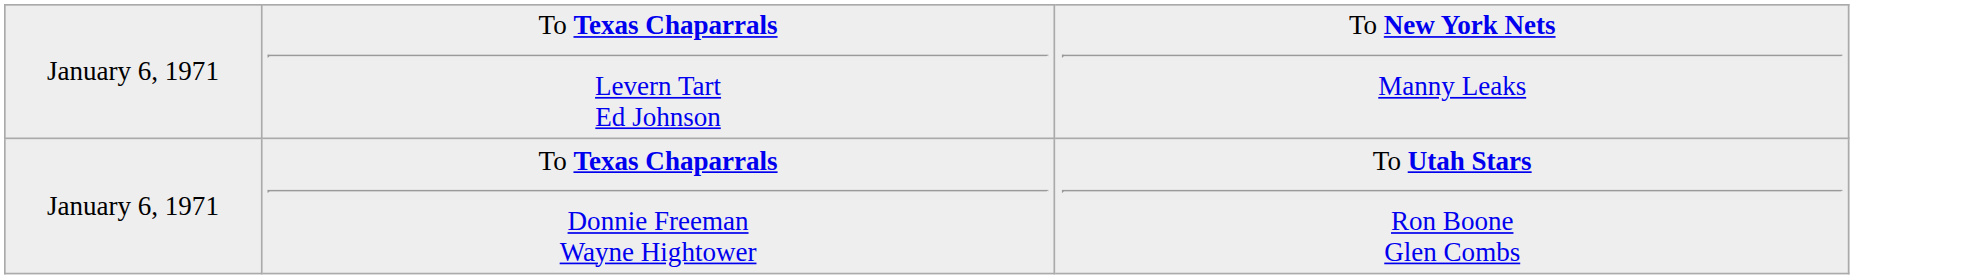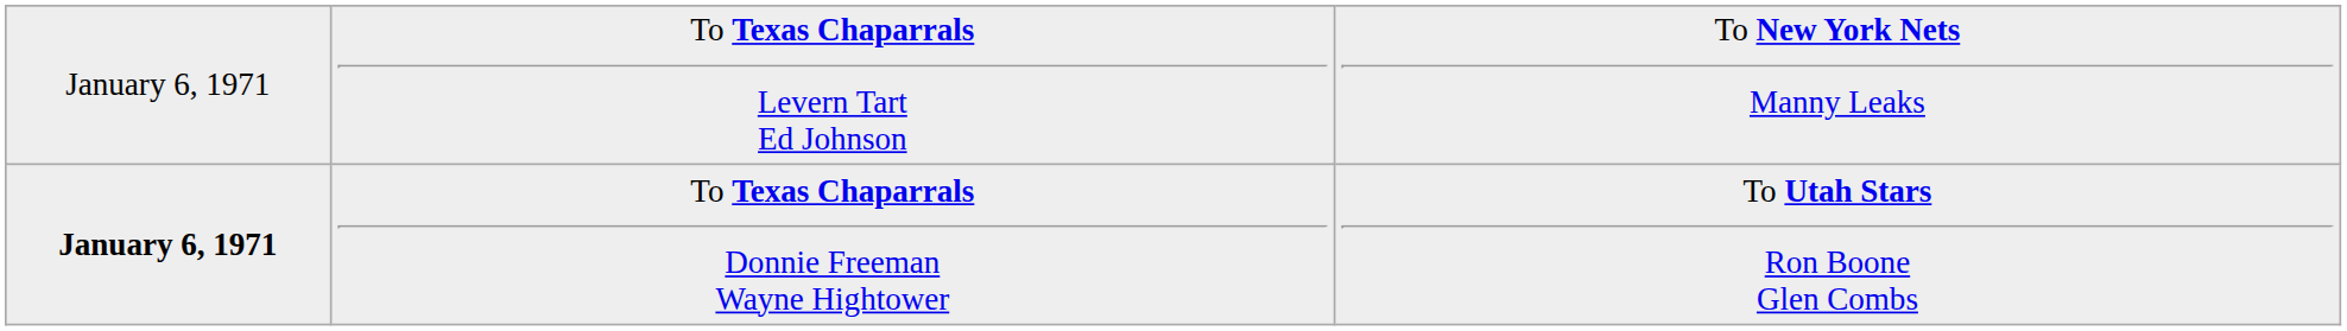row 2 | column 1: normal -> bold
